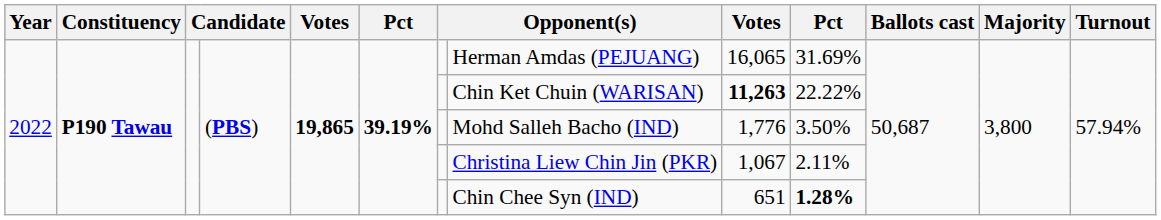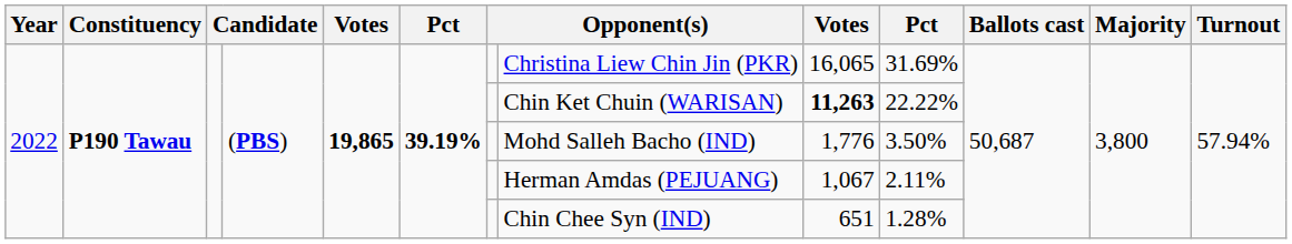row 2 | column 8: Herman Amdas (PEJUANG) -> Christina Liew Chin Jin (PKR)
row 5 | column 8: Christina Liew Chin Jin (PKR) -> Herman Amdas (PEJUANG)
row 6 | column 10: bold -> normal
